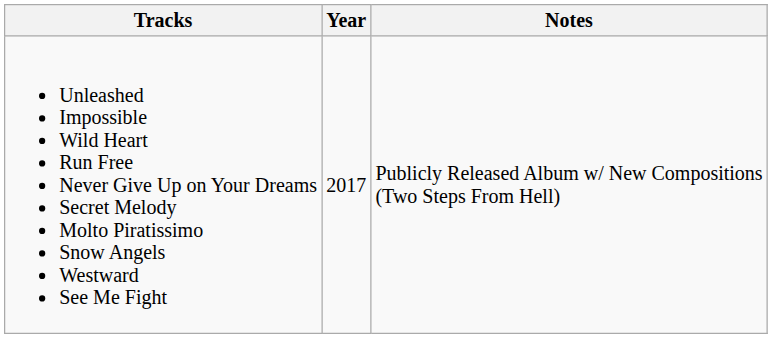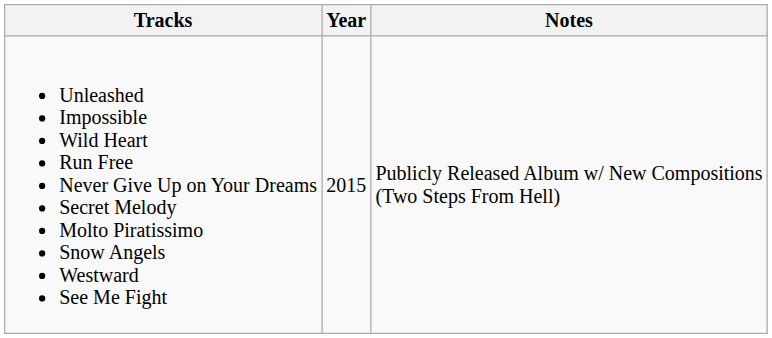row 2 | Year: 2017 -> 2015
